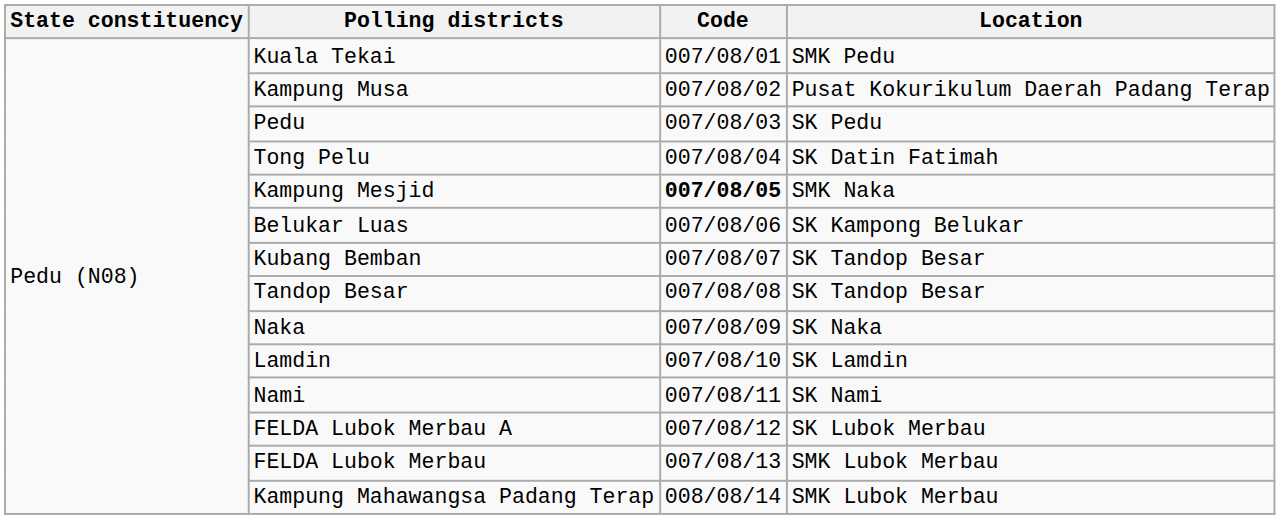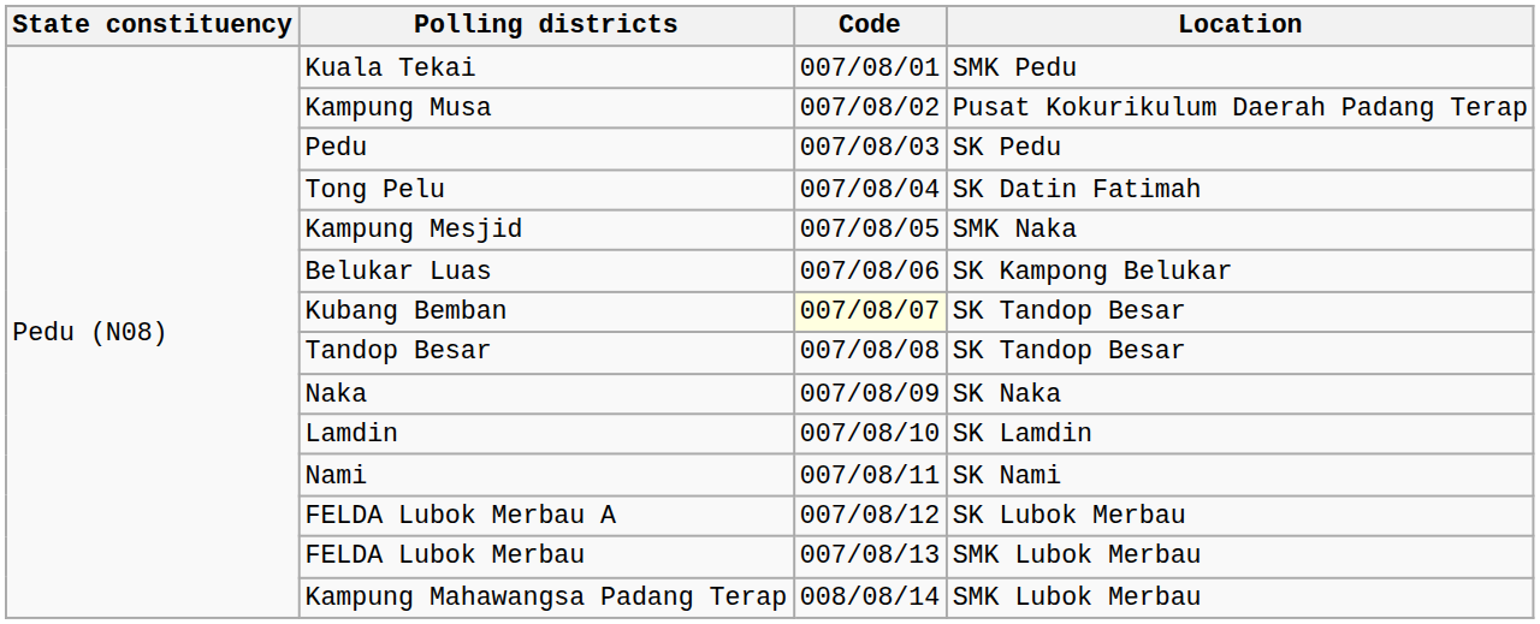Kampung Mesjid | Code: bold -> normal
Kubang Bemban | Code: no background -> lightyellow background
